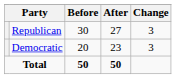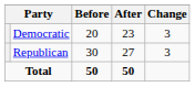rows swapped: Republican <-> Democratic
